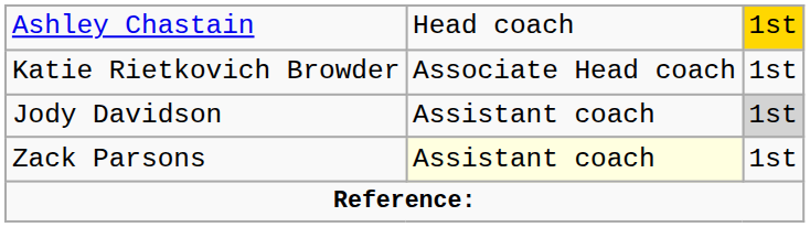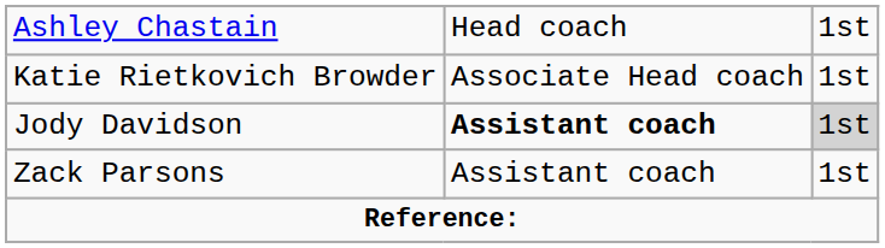Ashley Chastain | column 3: gold background -> no background
Jody Davidson | column 2: normal -> bold
Zack Parsons | column 2: lightyellow background -> no background
